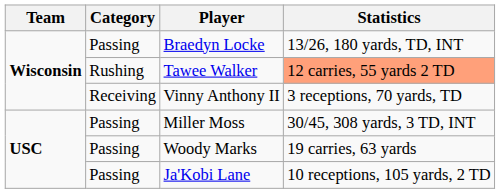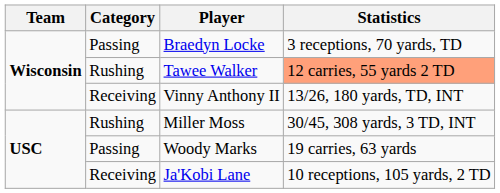Braedyn Locke | Statistics: 13/26, 180 yards, TD, INT -> 3 receptions, 70 yards, TD
Vinny Anthony II | Statistics: 3 receptions, 70 yards, TD -> 13/26, 180 yards, TD, INT
Miller Moss | Category: Passing -> Rushing
Ja'Kobi Lane | Category: Passing -> Receiving
